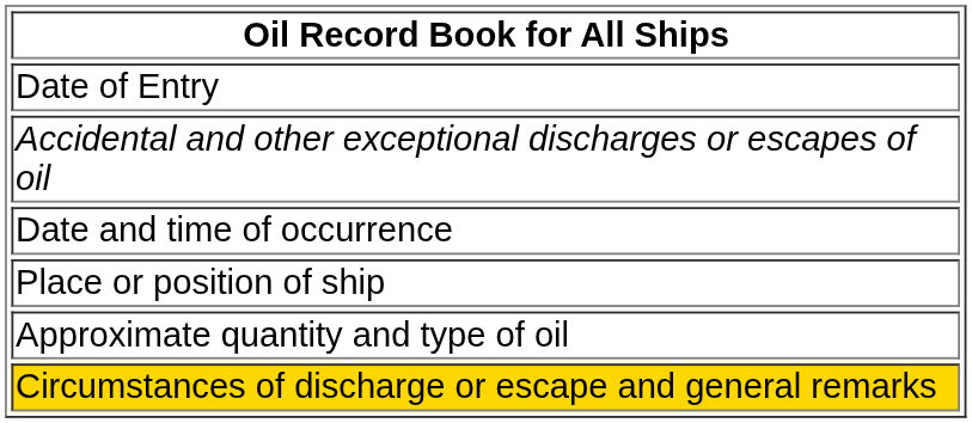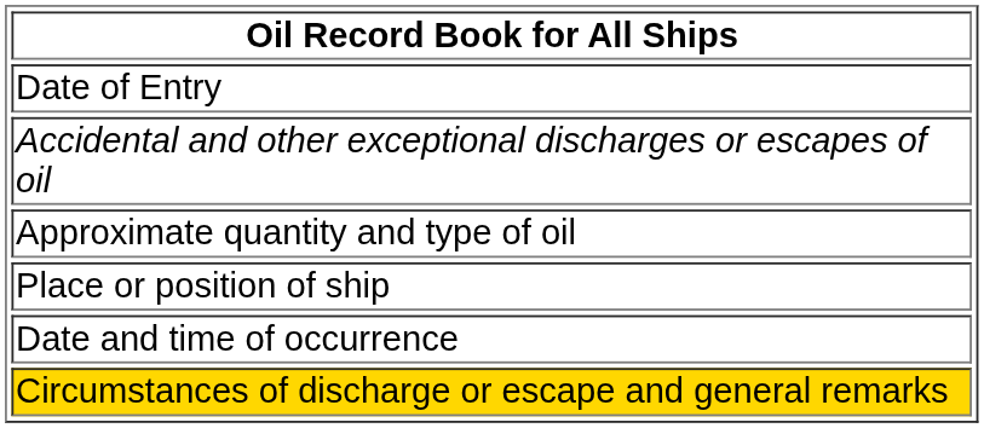row 4 | column 1: Date and time of occurrence -> Approximate quantity and type of oil
row 6 | column 1: Approximate quantity and type of oil -> Date and time of occurrence
